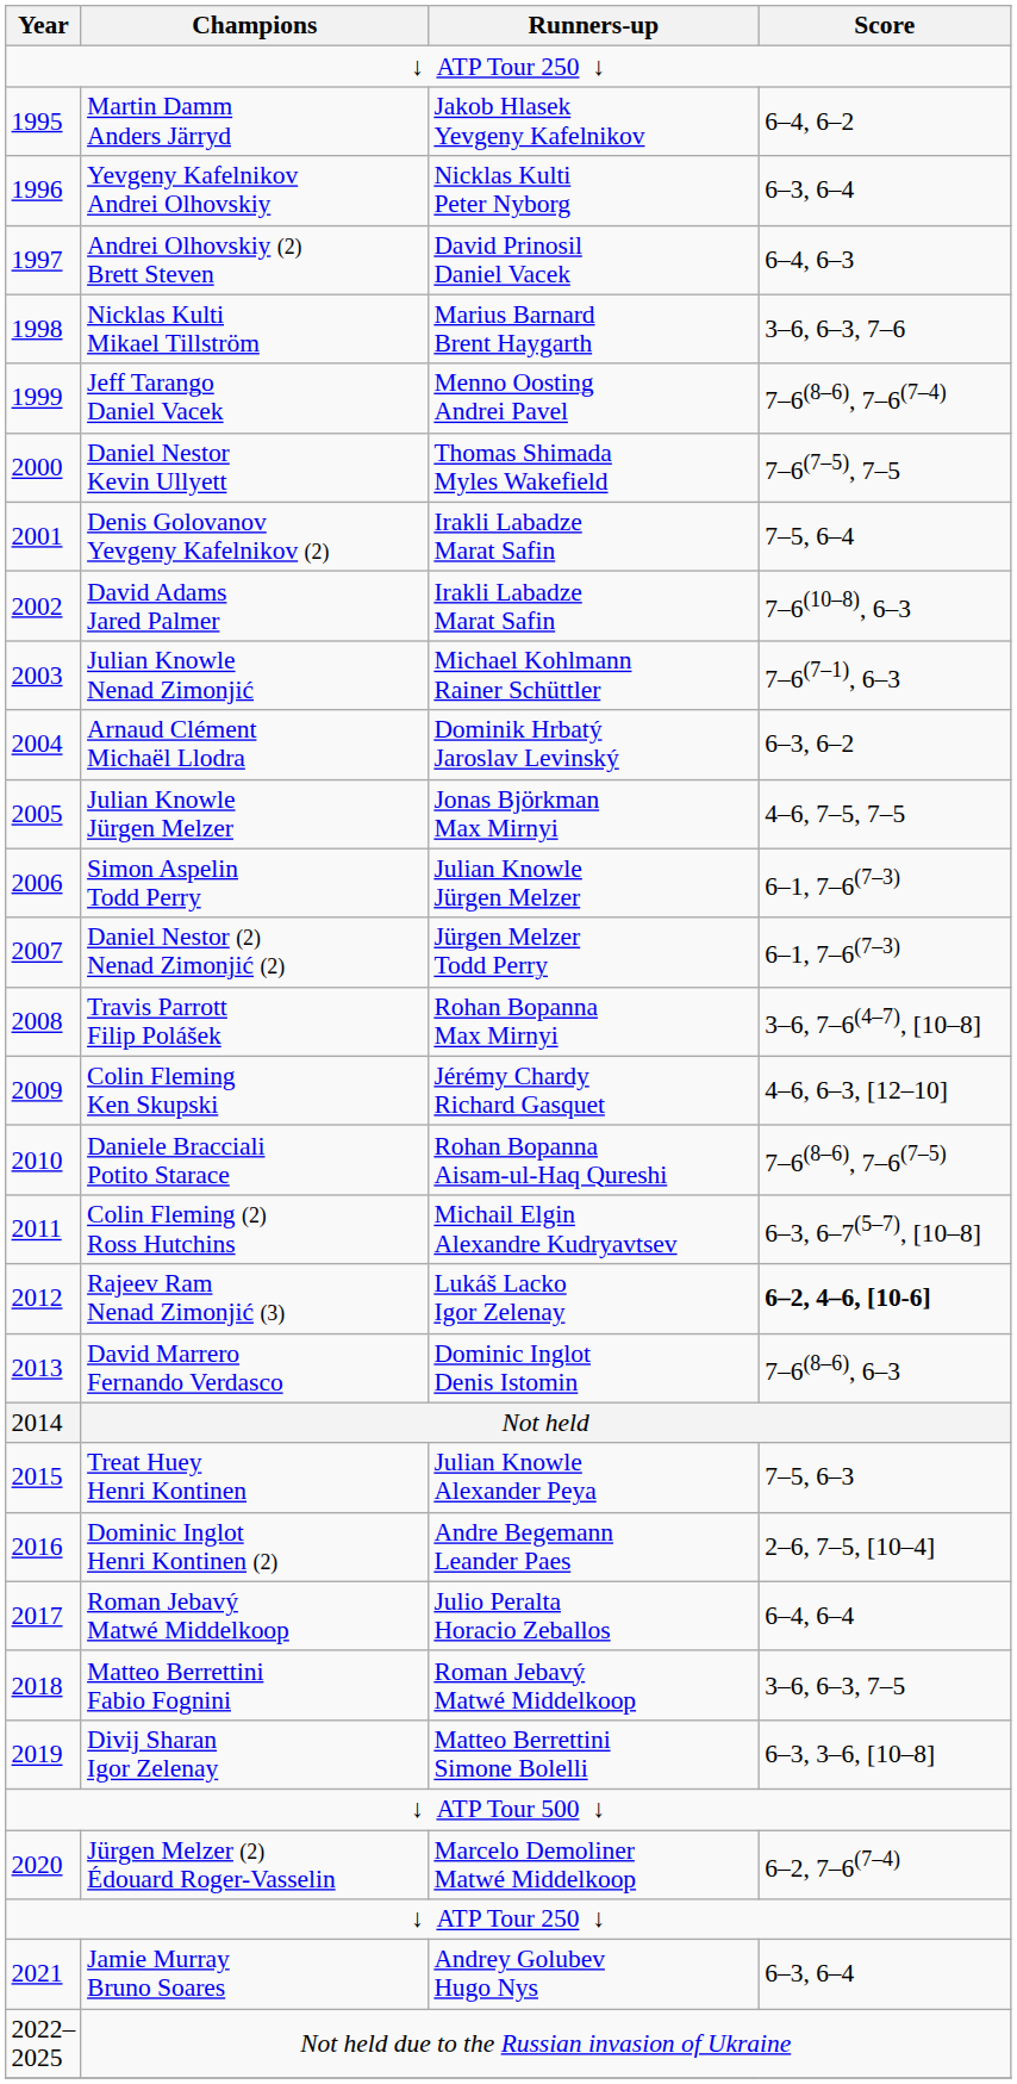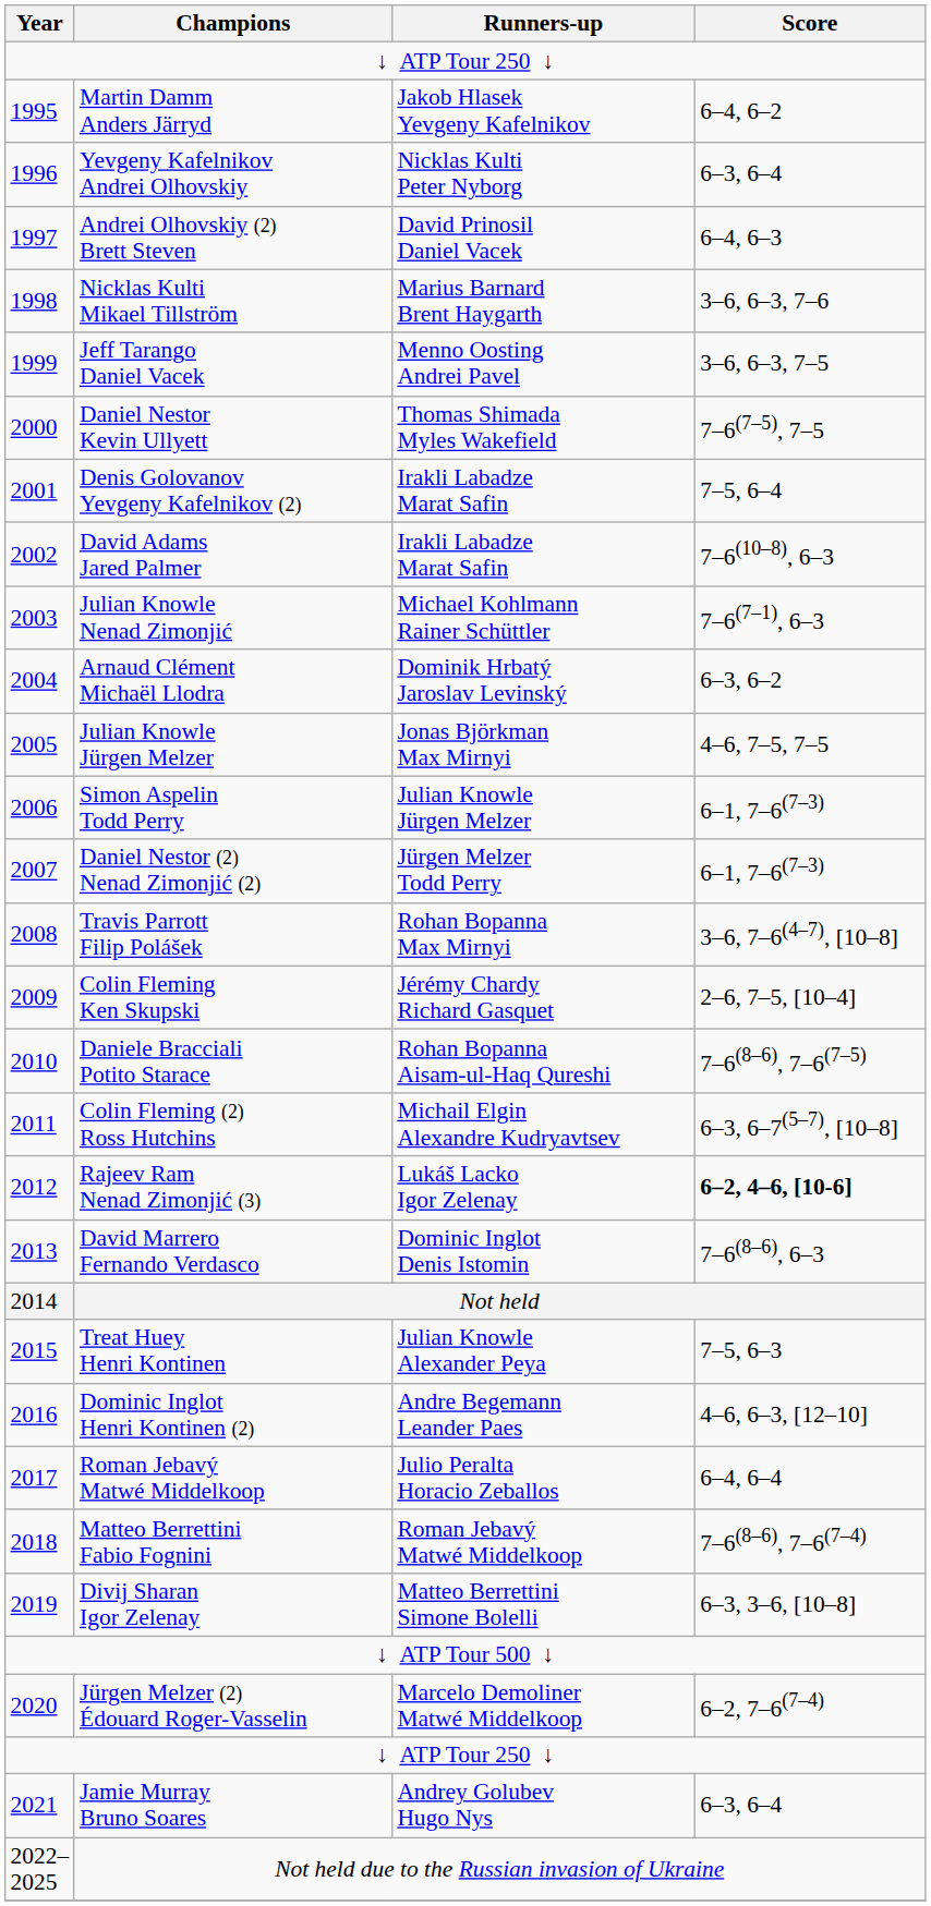Jeff Tarango Daniel Vacek | Score: 7–6(8–6), 7–6(7–4) -> 3–6, 6–3, 7–5
Colin Fleming Ken Skupski | Score: 4–6, 6–3, [12–10] -> 2–6, 7–5, [10–4]
Dominic Inglot Henri Kontinen (2) | Score: 2–6, 7–5, [10–4] -> 4–6, 6–3, [12–10]
Matteo Berrettini Fabio Fognini | Score: 3–6, 6–3, 7–5 -> 7–6(8–6), 7–6(7–4)
